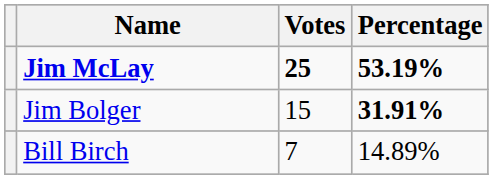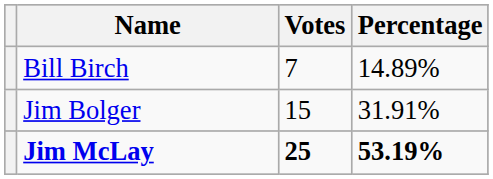rows swapped: Jim McLay <-> Bill Birch
Jim Bolger | Percentage: bold -> normal
